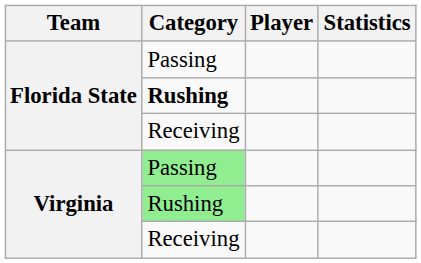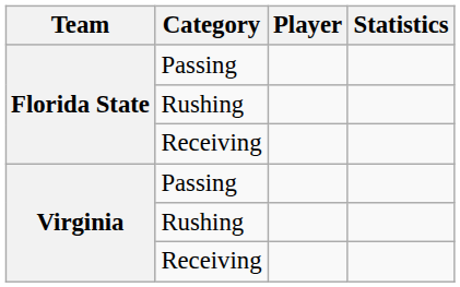Florida State / Rushing | Category: bold -> normal
Virginia / Passing | Category: lightgreen background -> no background
Virginia / Rushing | Category: lightgreen background -> no background
